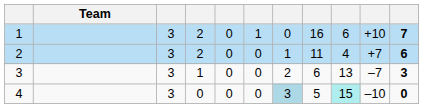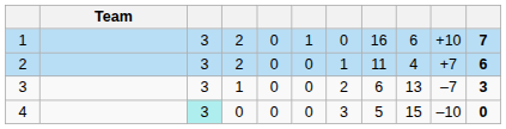row 5 | column 3: no background -> paleturquoise background
row 5 | column 7: lightblue background -> no background
row 5 | column 9: paleturquoise background -> no background
